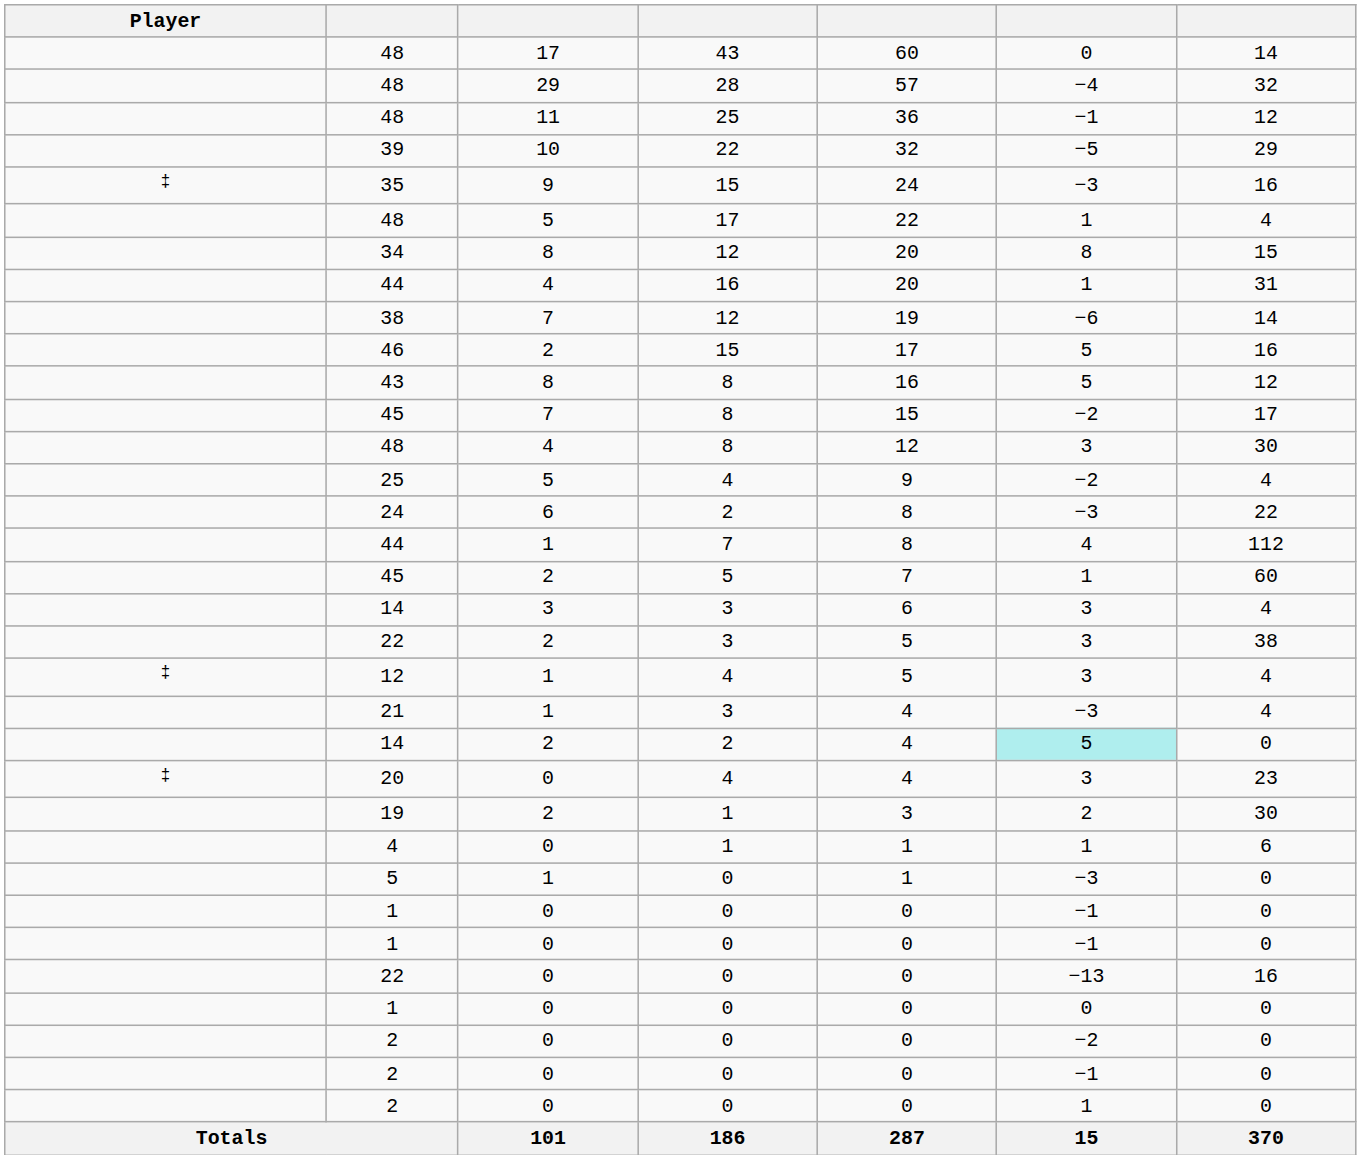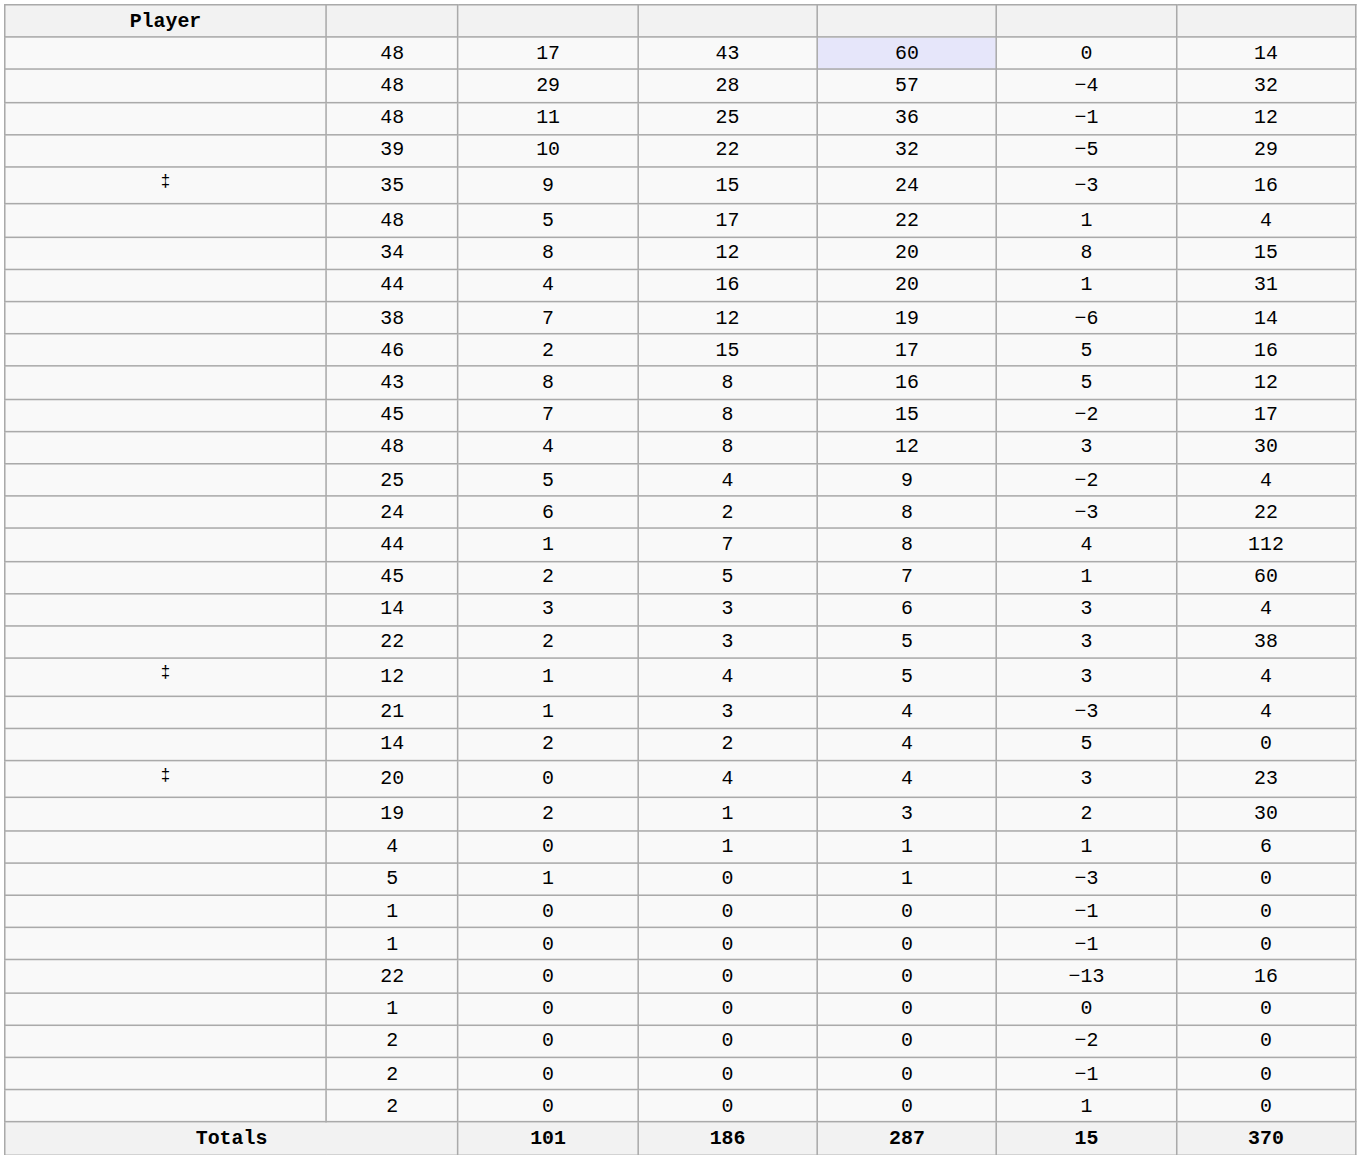48 / 43 | column 5: no background -> lavender background
14 / 2 | column 6: paleturquoise background -> no background
